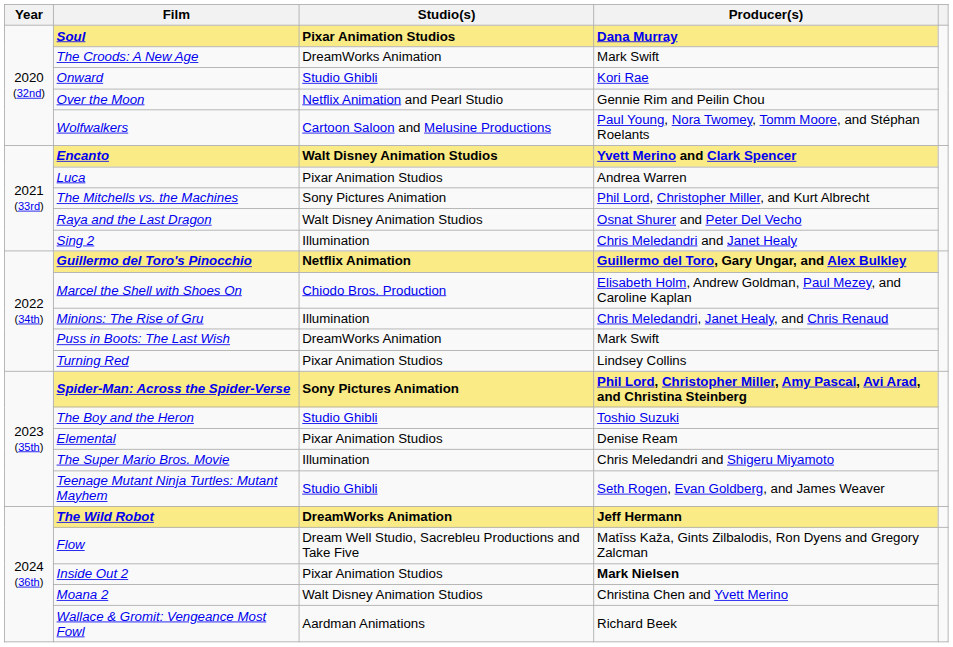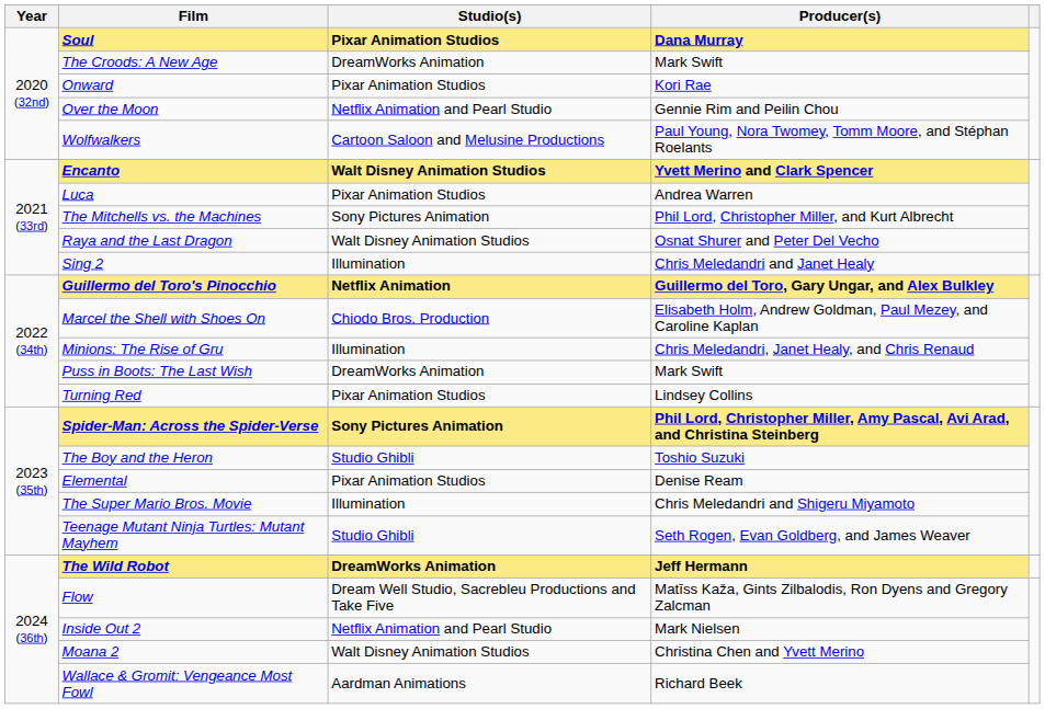Onward | Studio(s): Studio Ghibli -> Pixar Animation Studios
Inside Out 2 | Studio(s): Pixar Animation Studios -> Netflix Animation and Pearl Studio
Inside Out 2 | Producer(s): bold -> normal
